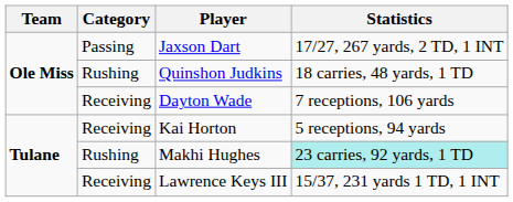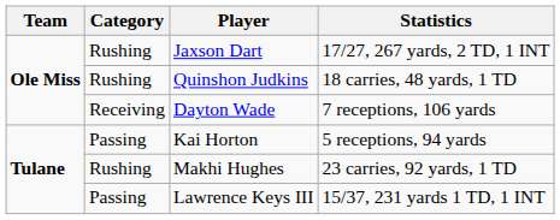Jaxson Dart | Category: Passing -> Rushing
Kai Horton | Category: Receiving -> Passing
Makhi Hughes | Statistics: paleturquoise background -> no background
Lawrence Keys III | Category: Receiving -> Passing
